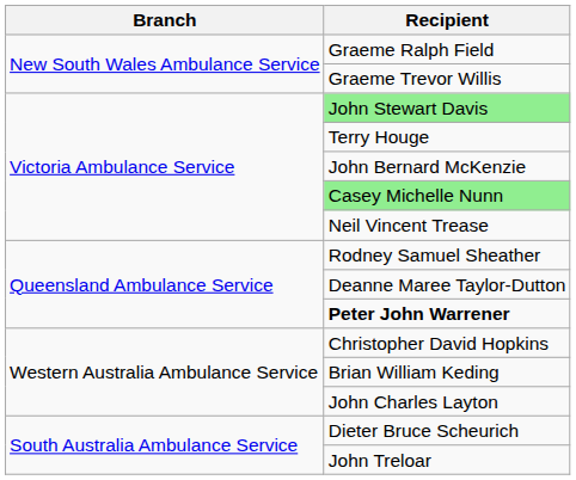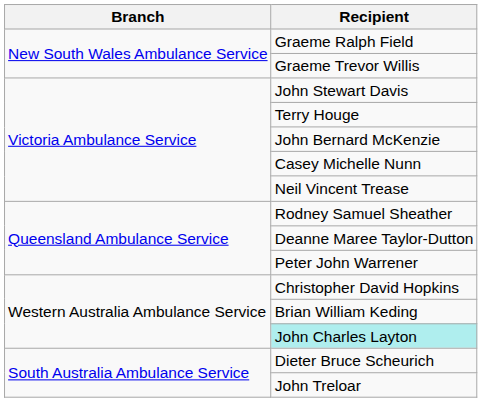John Stewart Davis | Recipient: lightgreen background -> no background
Casey Michelle Nunn | Recipient: lightgreen background -> no background
Peter John Warrener | Recipient: bold -> normal
John Charles Layton | Recipient: no background -> paleturquoise background
